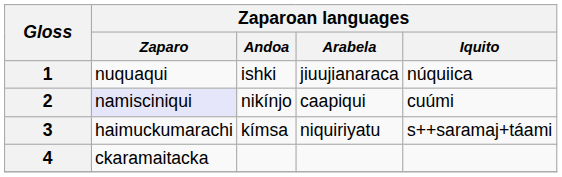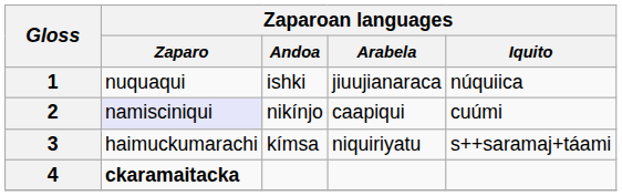4 | Zaparoan languages / Zaparo: normal -> bold
